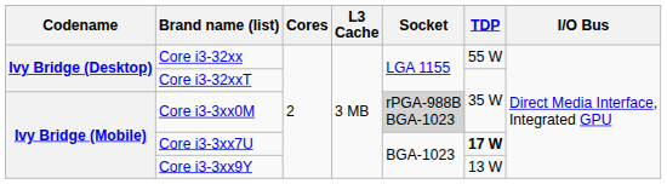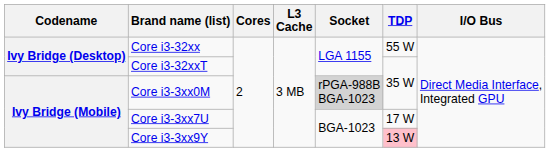Core i3-3xx7U | TDP: bold -> normal
Core i3-3xx9Y | TDP: no background -> pink background
